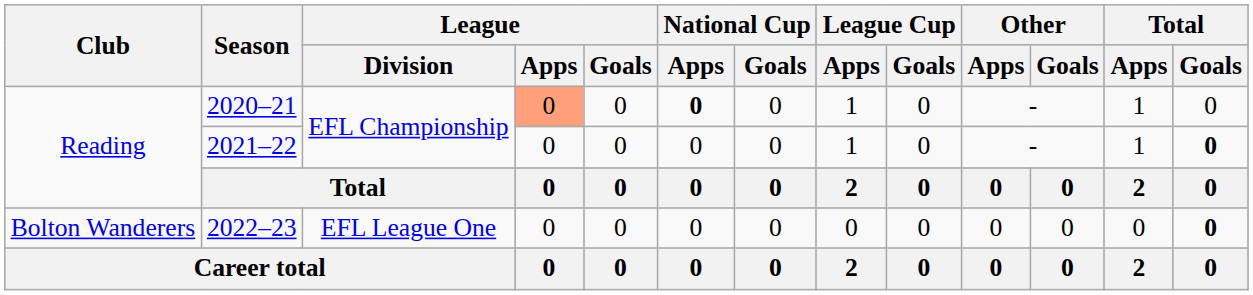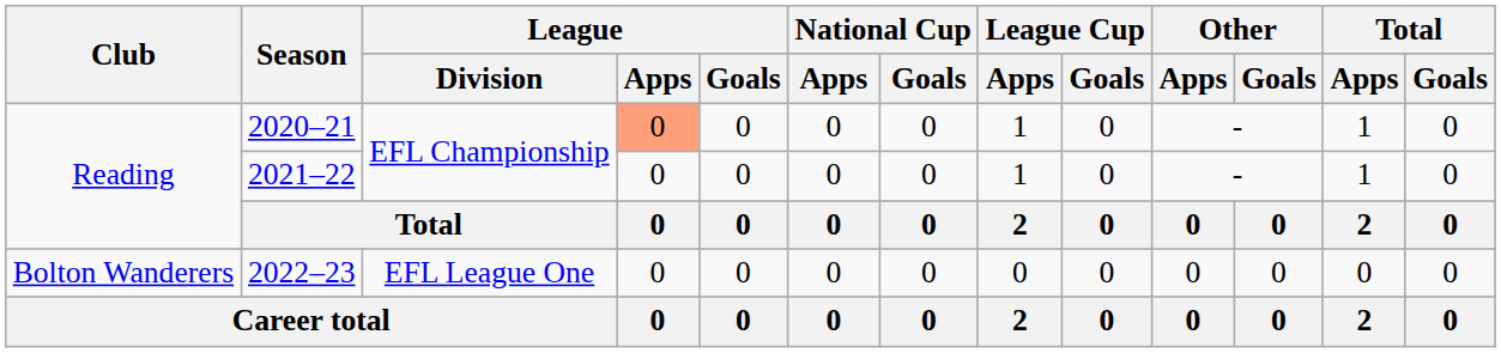2020–21 | National Cup / Apps: bold -> normal
2021–22 | Total / Goals: bold -> normal
2022–23 | Total / Goals: bold -> normal
